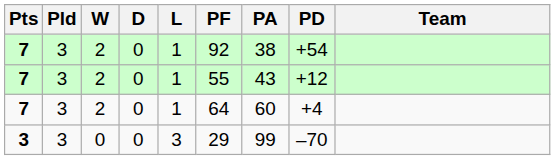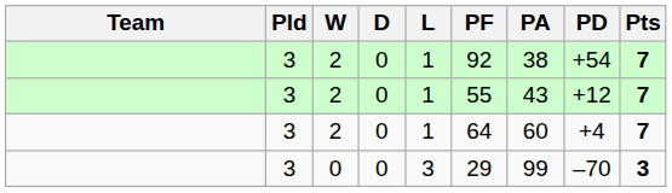columns swapped: Team <-> Pts
